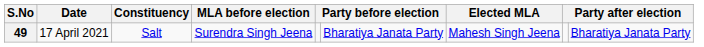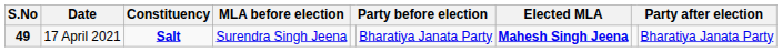49 | Constituency: normal -> bold
49 | Elected MLA: normal -> bold
